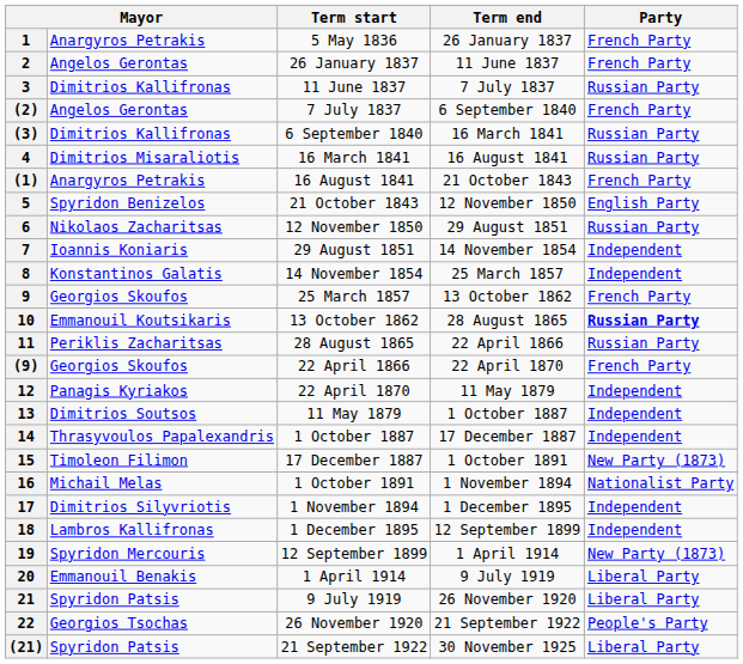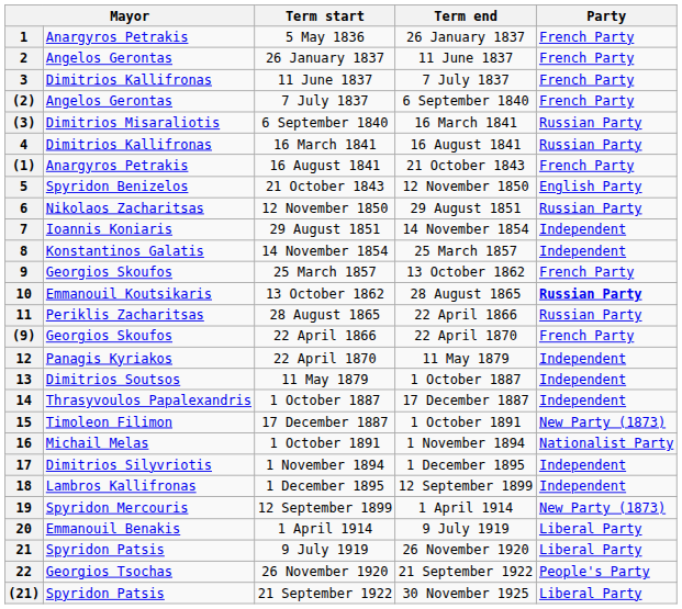3 | Party: Russian Party -> French Party
(3) | column 2: Dimitrios Kallifronas -> Dimitrios Misaraliotis
4 | column 2: Dimitrios Misaraliotis -> Dimitrios Kallifronas
